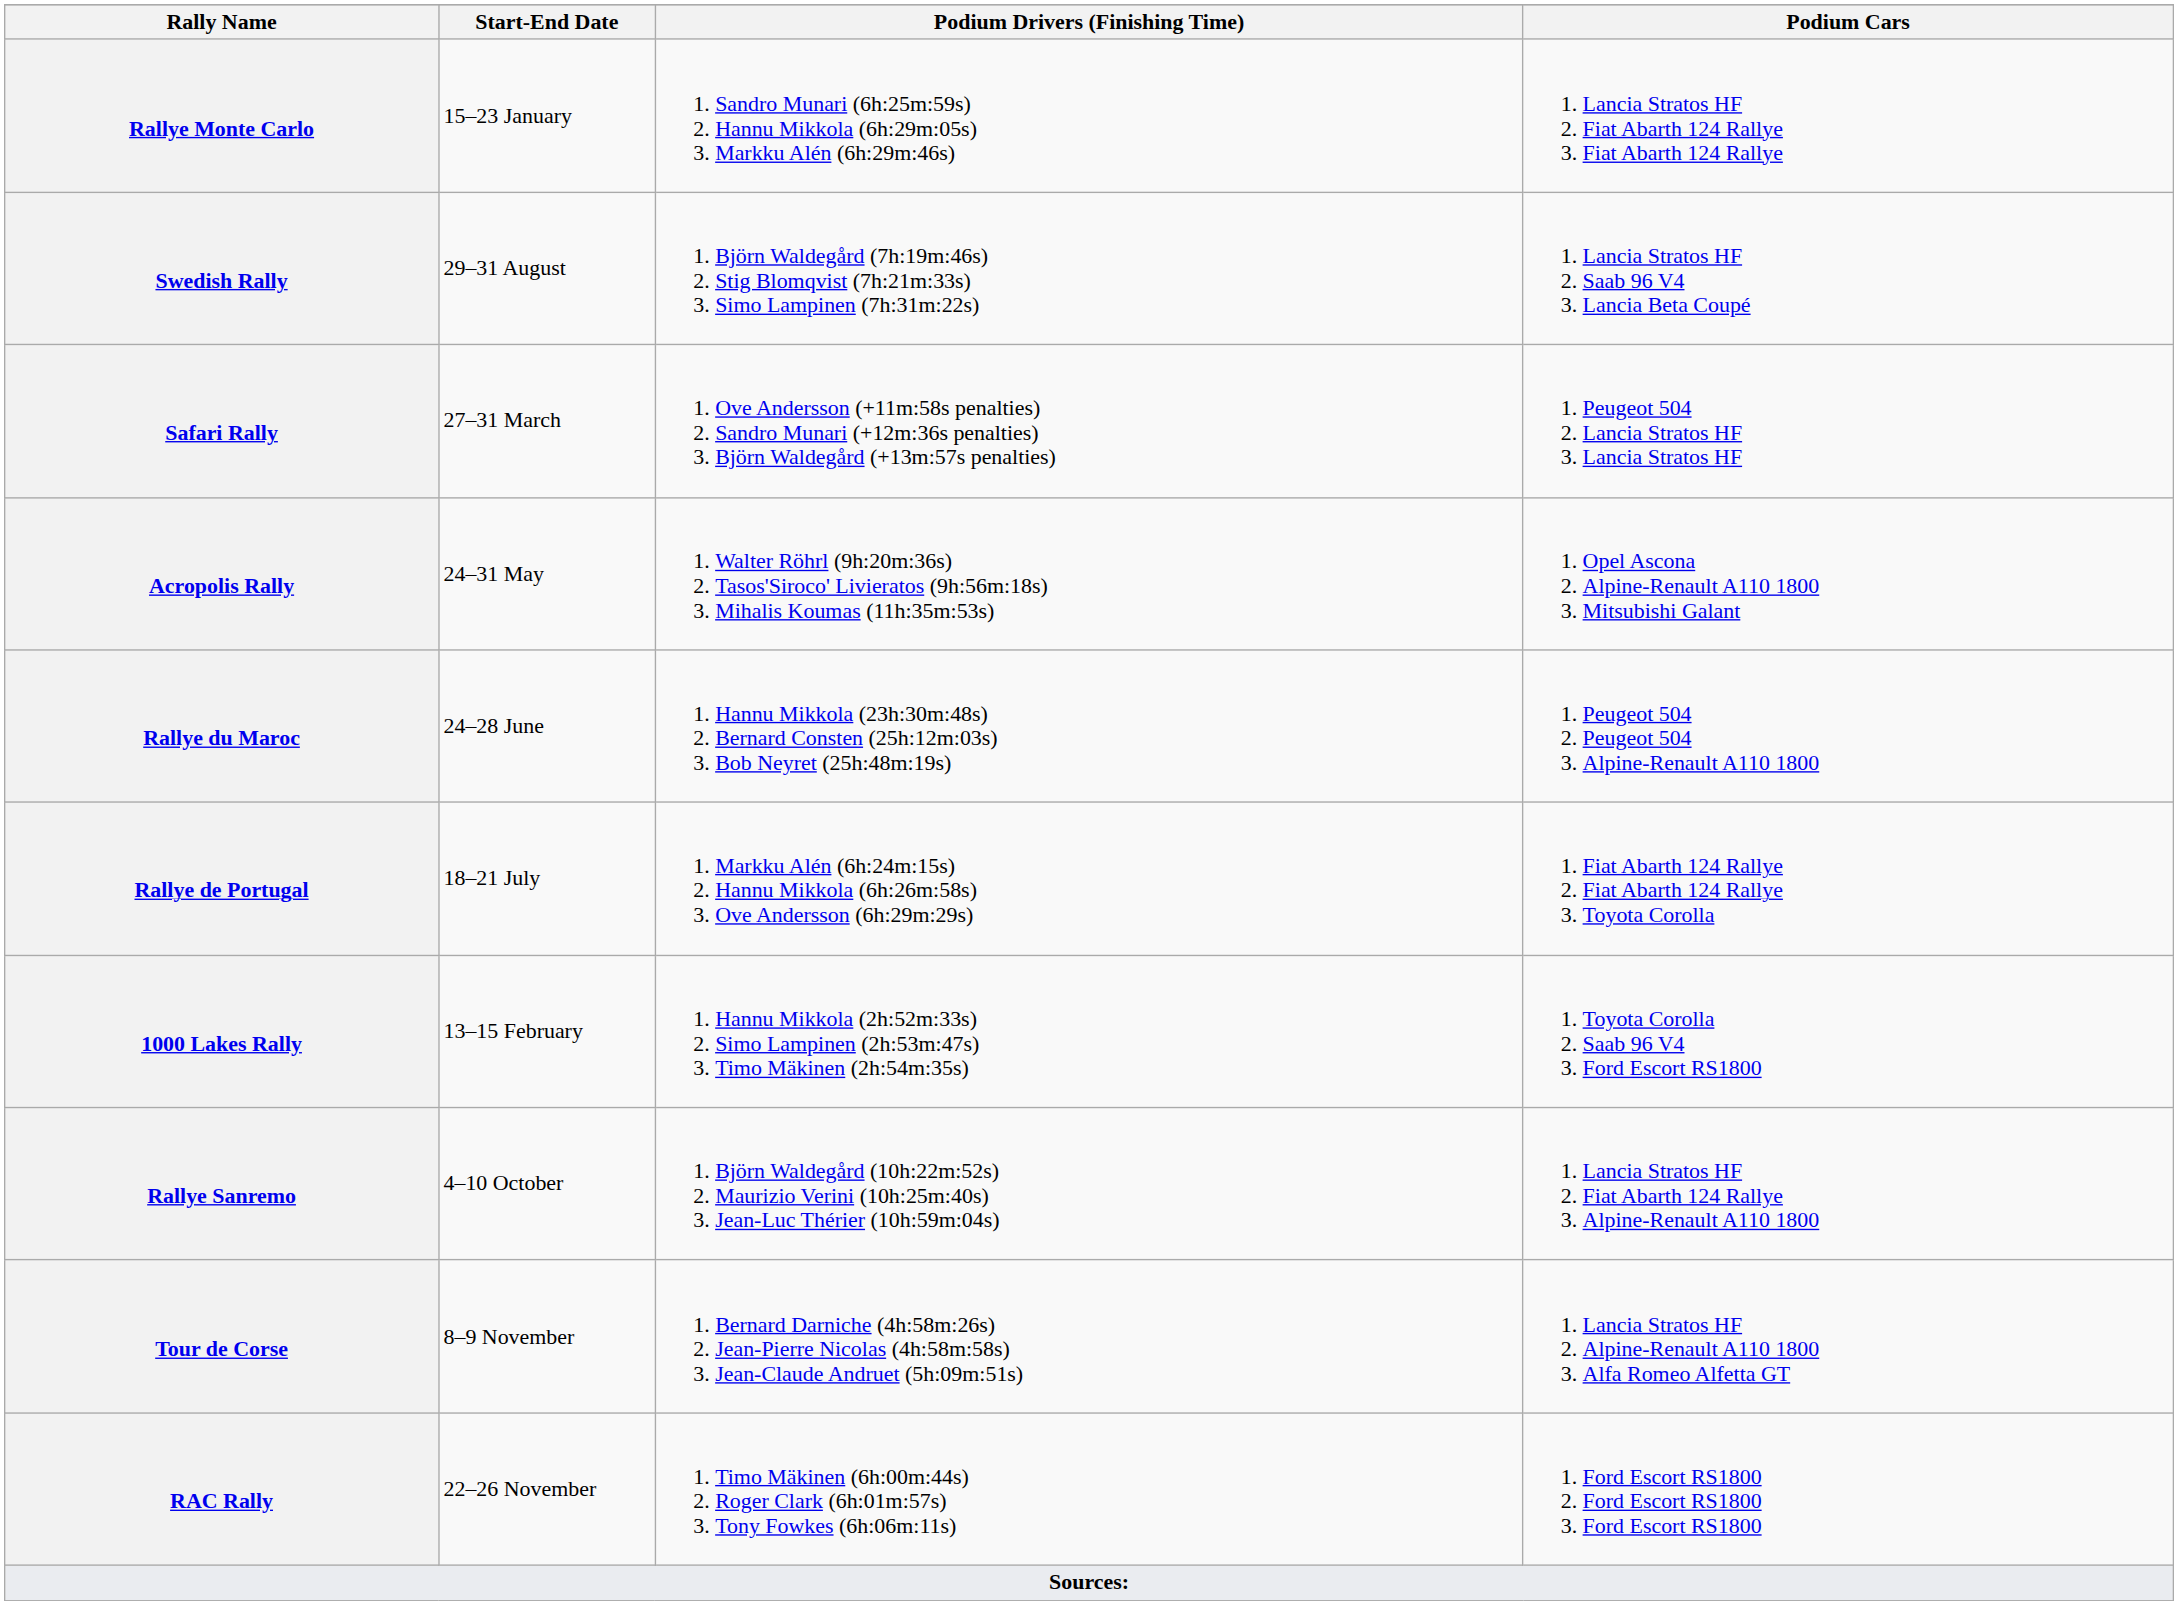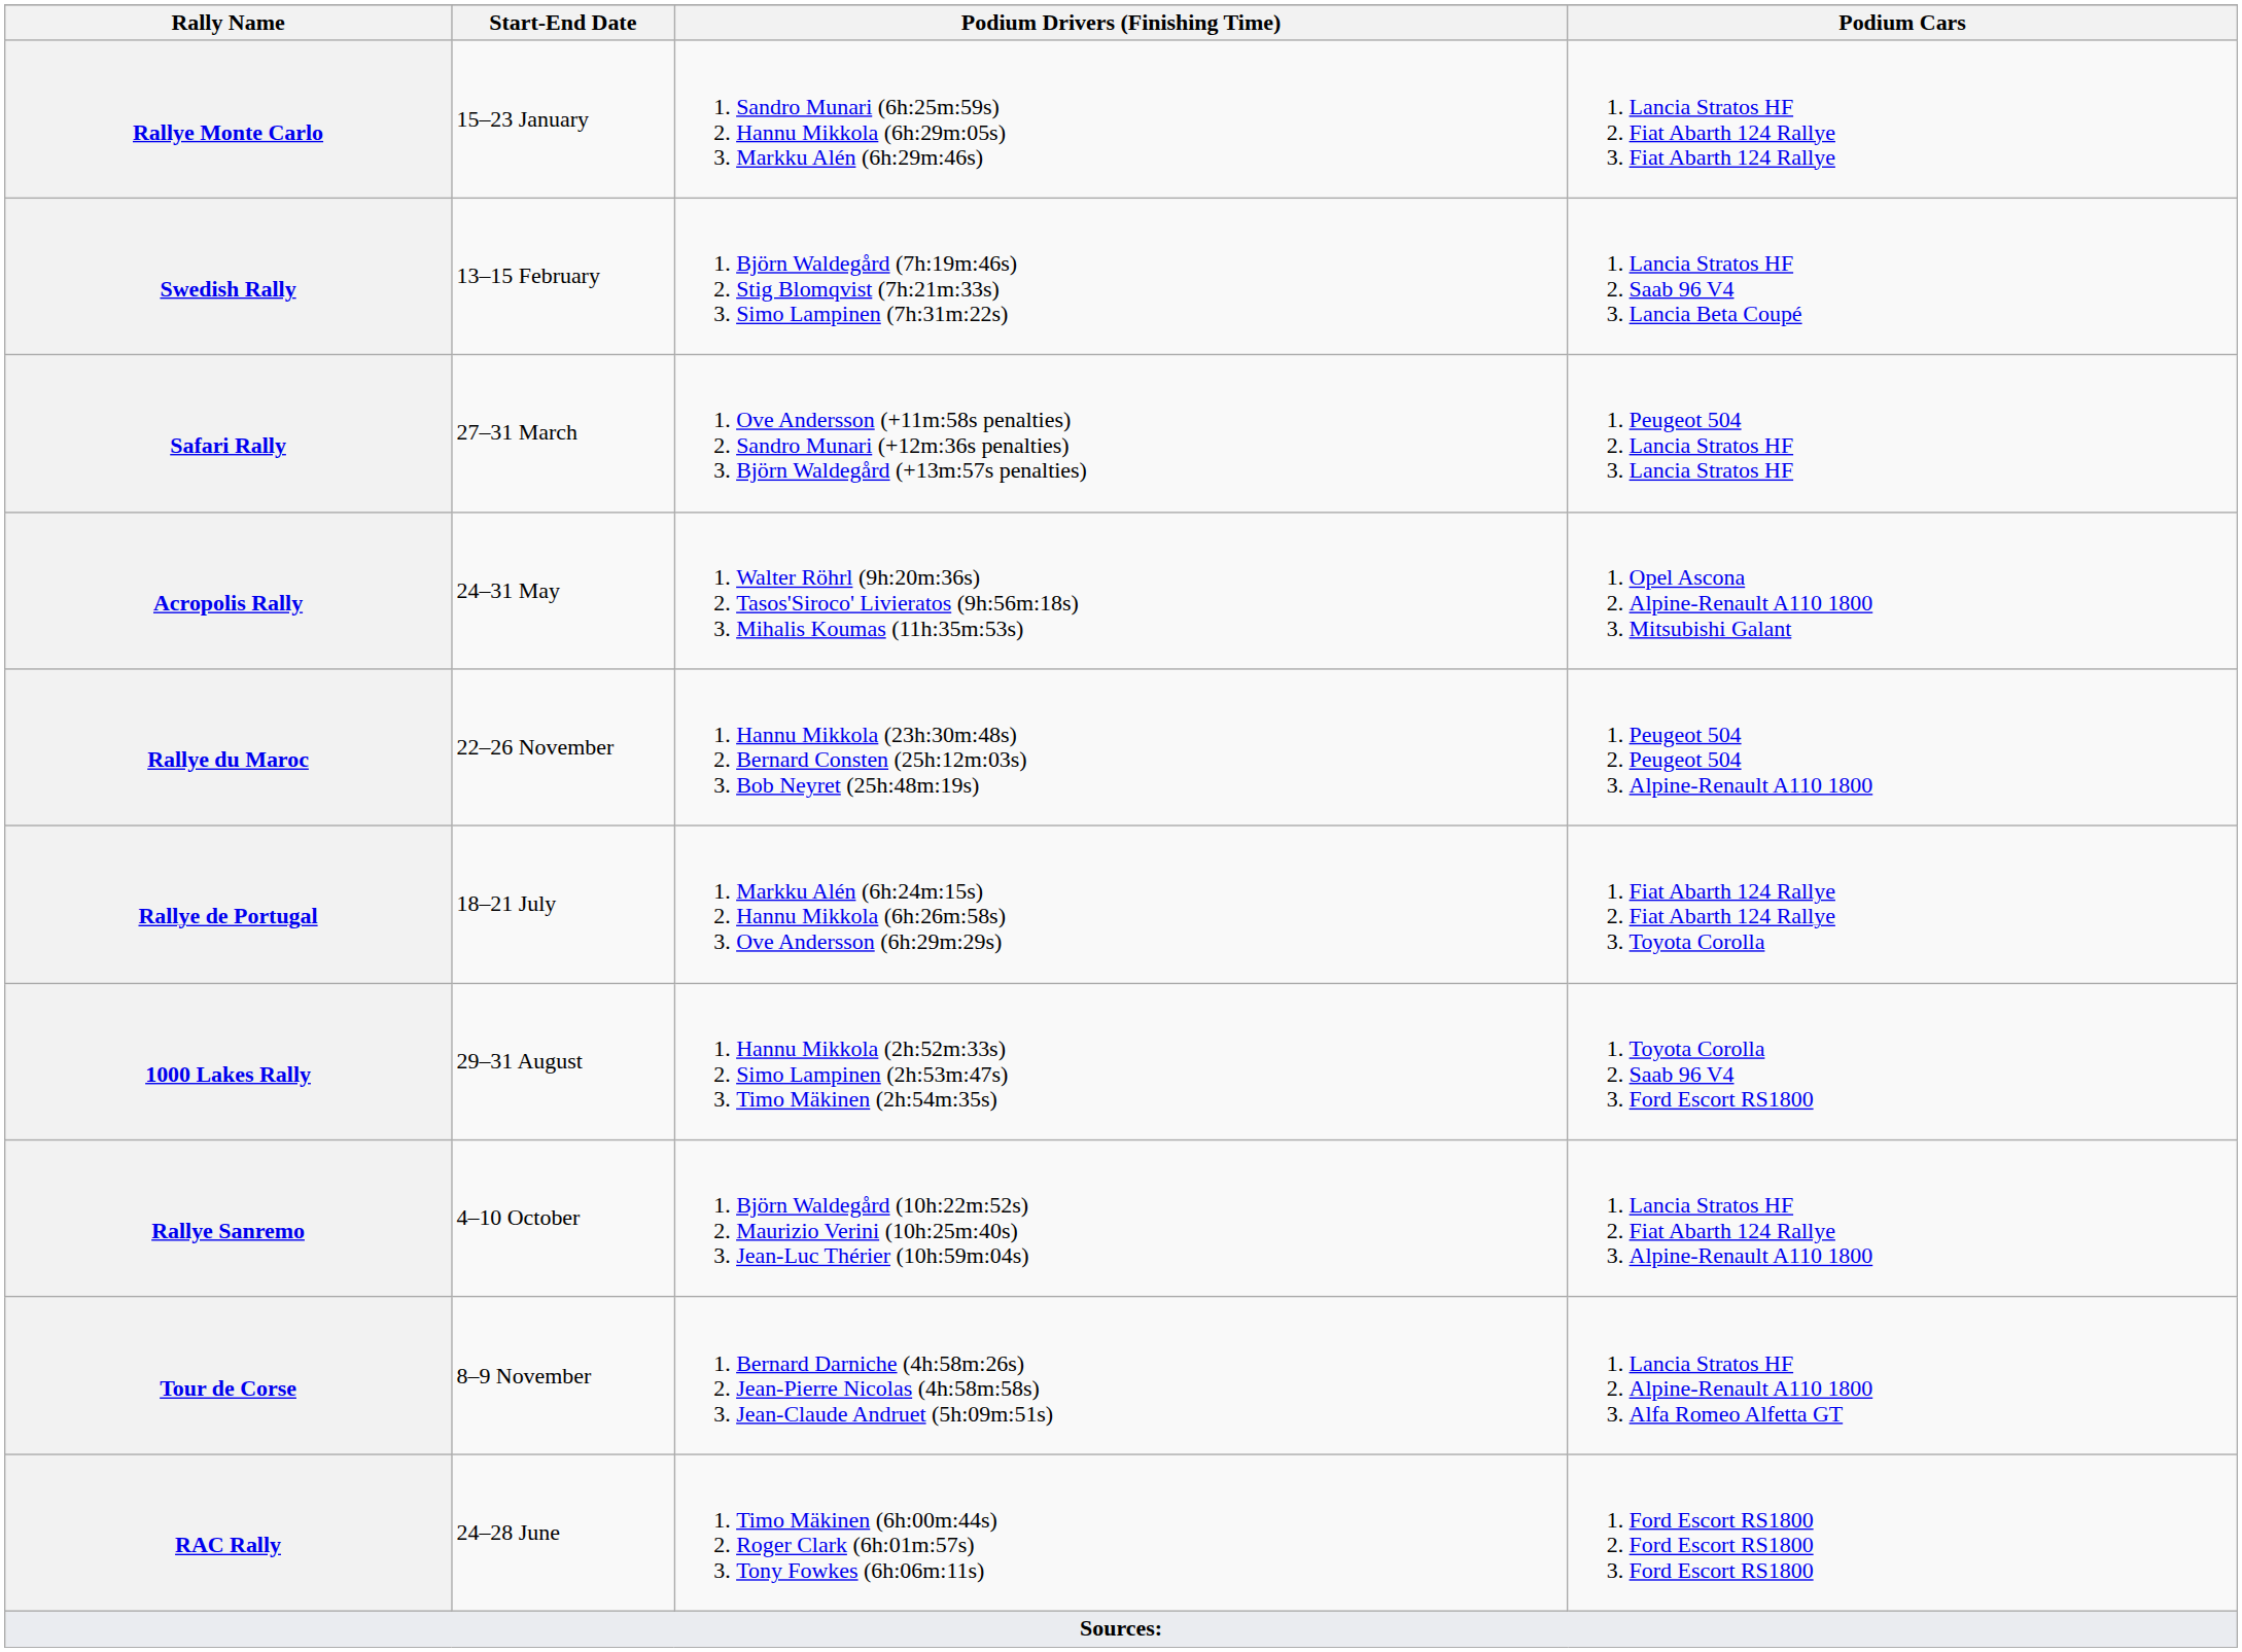Swedish Rally | Start-End Date: 29–31 August -> 13–15 February
Rallye du Maroc | Start-End Date: 24–28 June -> 22–26 November
1000 Lakes Rally | Start-End Date: 13–15 February -> 29–31 August
RAC Rally | Start-End Date: 22–26 November -> 24–28 June
